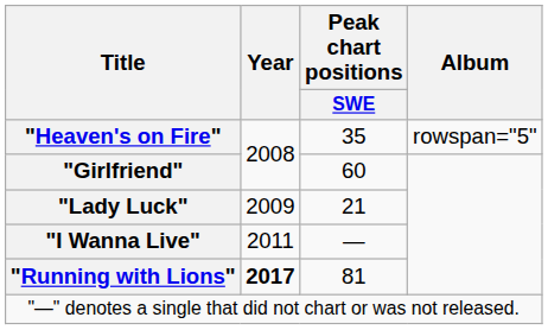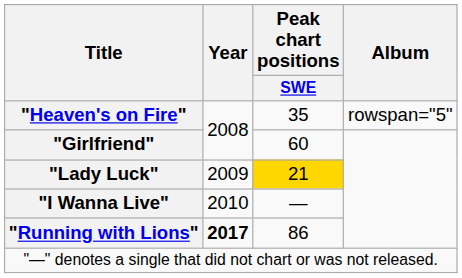"Lady Luck" | Peak chart positions / SWE: no background -> gold background
"I Wanna Live" | Year: 2011 -> 2010
"Running with Lions" | Peak chart positions / SWE: 81 -> 86
